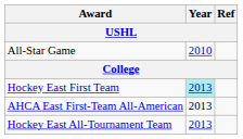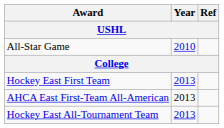Hockey East First Team | Year: paleturquoise background -> no background
